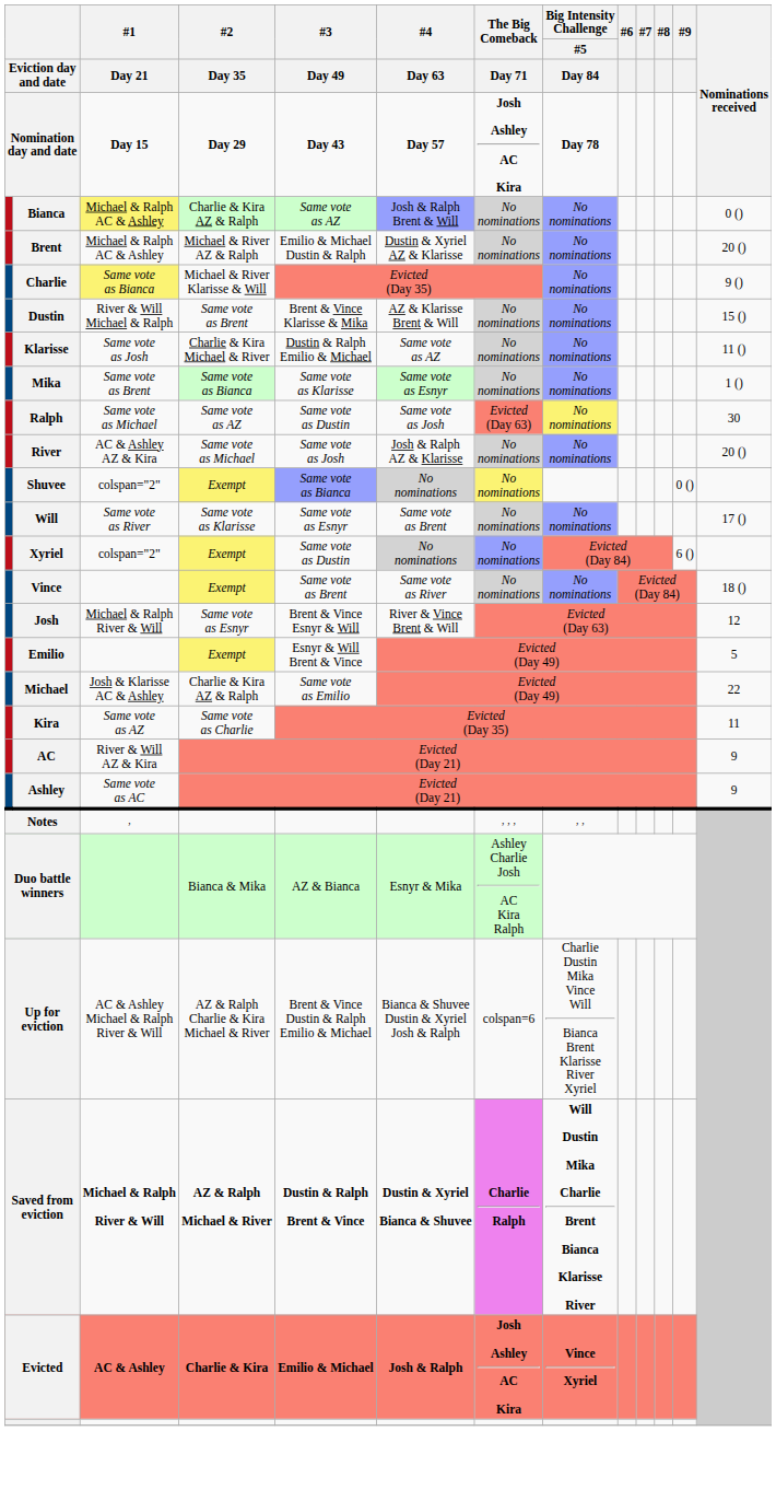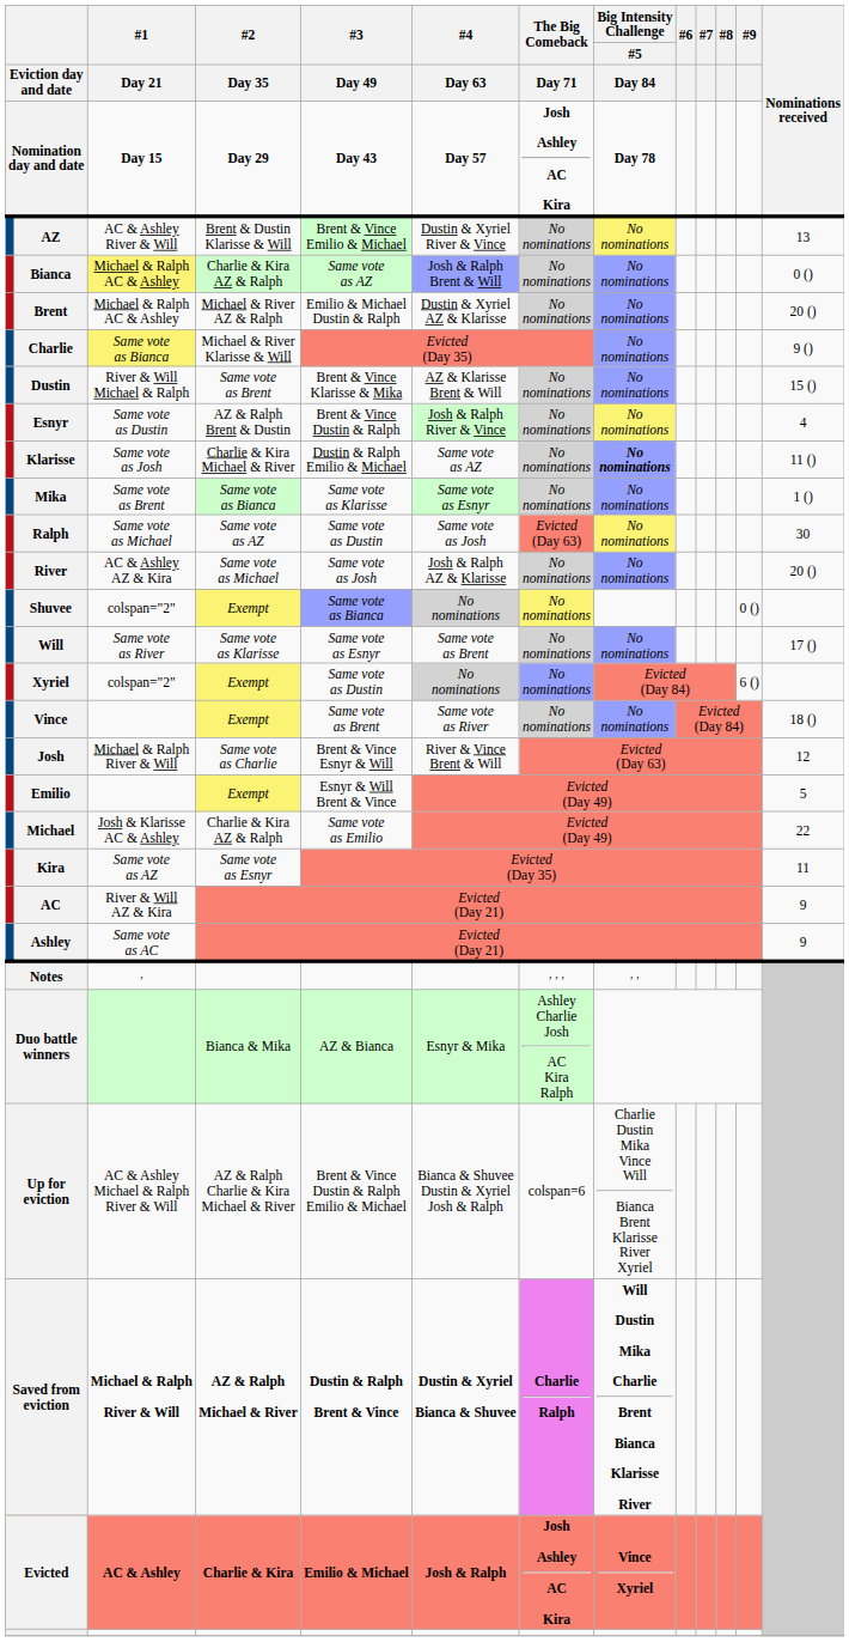+ row: AZ | AC & Ashley River & Will | Brent & Dustin Klarisse & Will | Brent & Vince Emilio & Michael | Dustin & Xyriel River & Vince | No nominations | No nominations | 13
+ row: Esnyr | Same vote as Dustin | AZ & Ralph Brent & Dustin | Brent & Vince Dustin & Ralph | Josh & Ralph River & Vince | No nominations | No nominations | 4
Klarisse | Big Intensity Challenge / #5 / Day 84: normal -> bold
Josh | #2 / Day 35: Same vote as Esnyr -> Same vote as Charlie
Kira | #2 / Day 35: Same vote as Charlie -> Same vote as Esnyr
